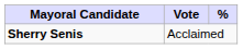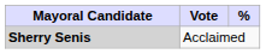Sherry Senis | Mayoral Candidate: no background -> lightgrey background
